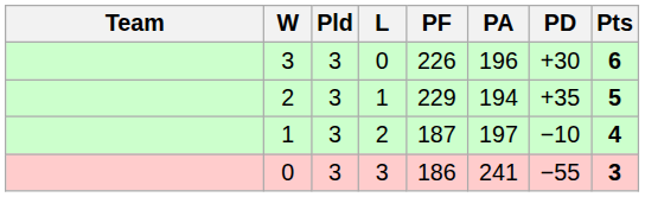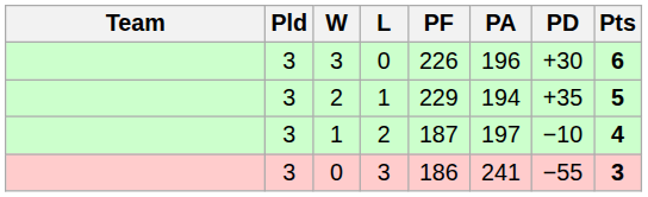columns swapped: Pld <-> W
